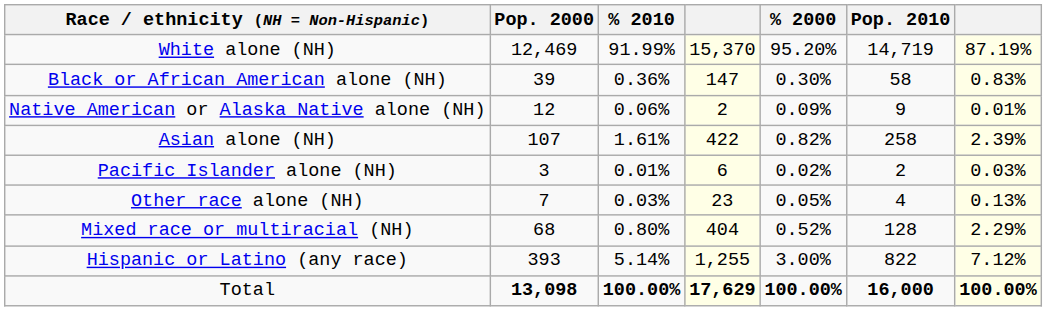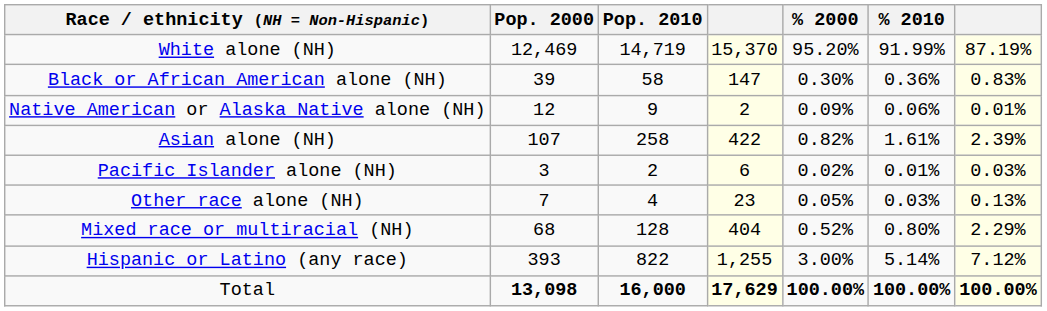columns swapped: Pop. 2010 <-> % 2010
